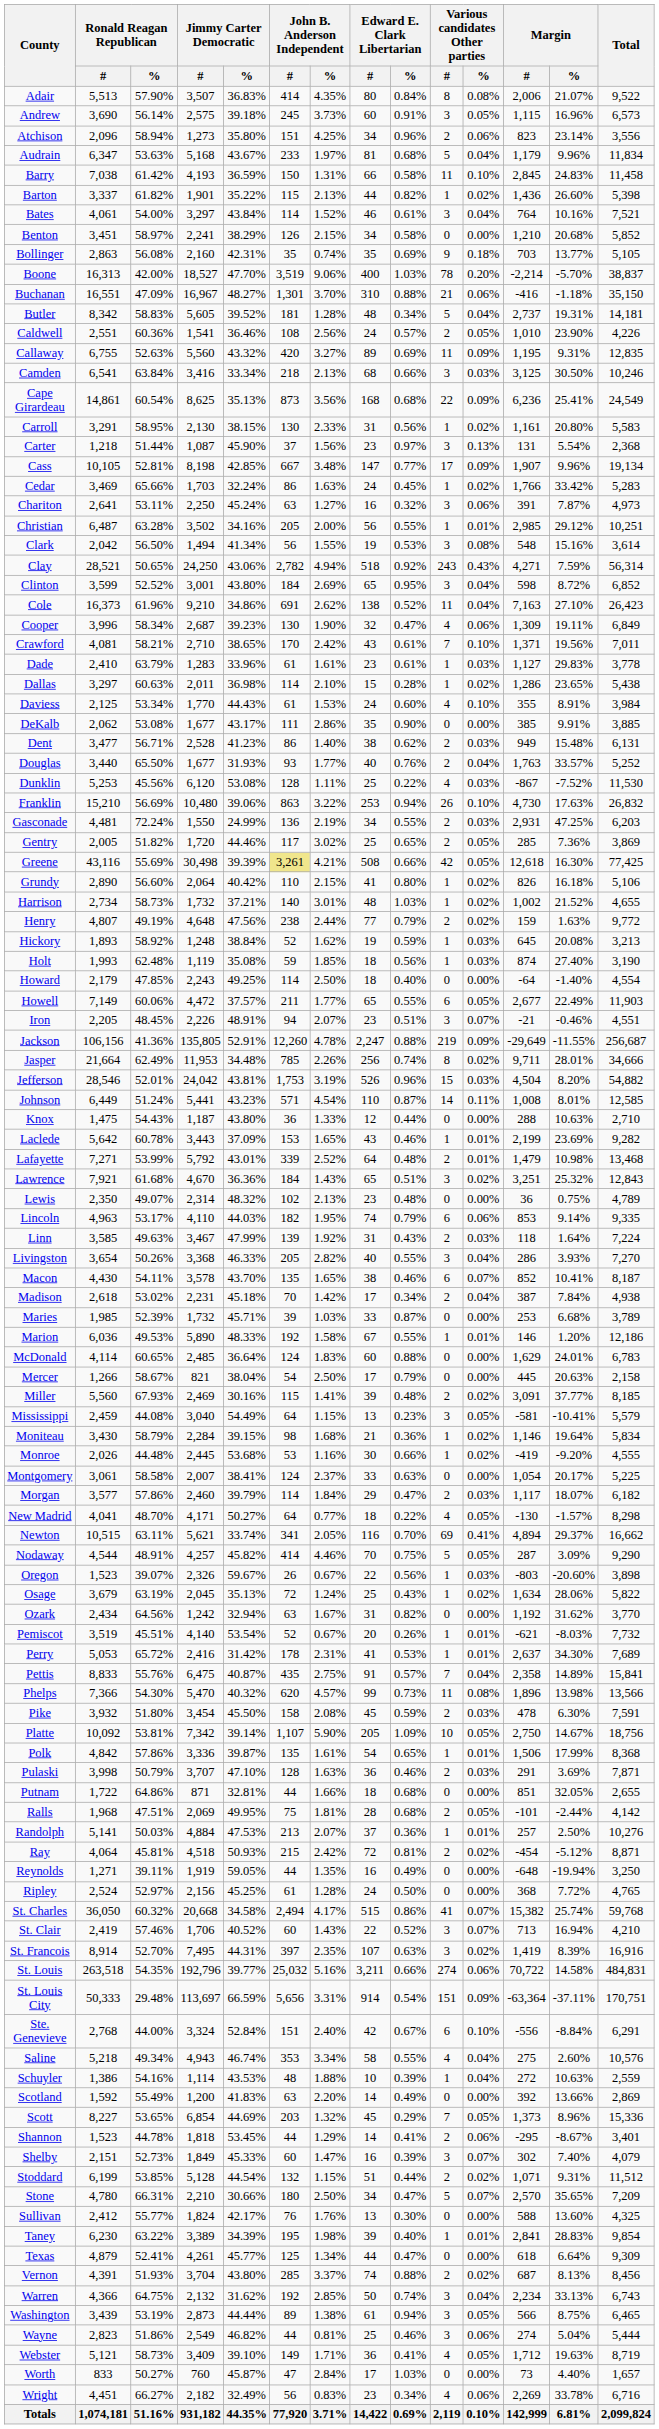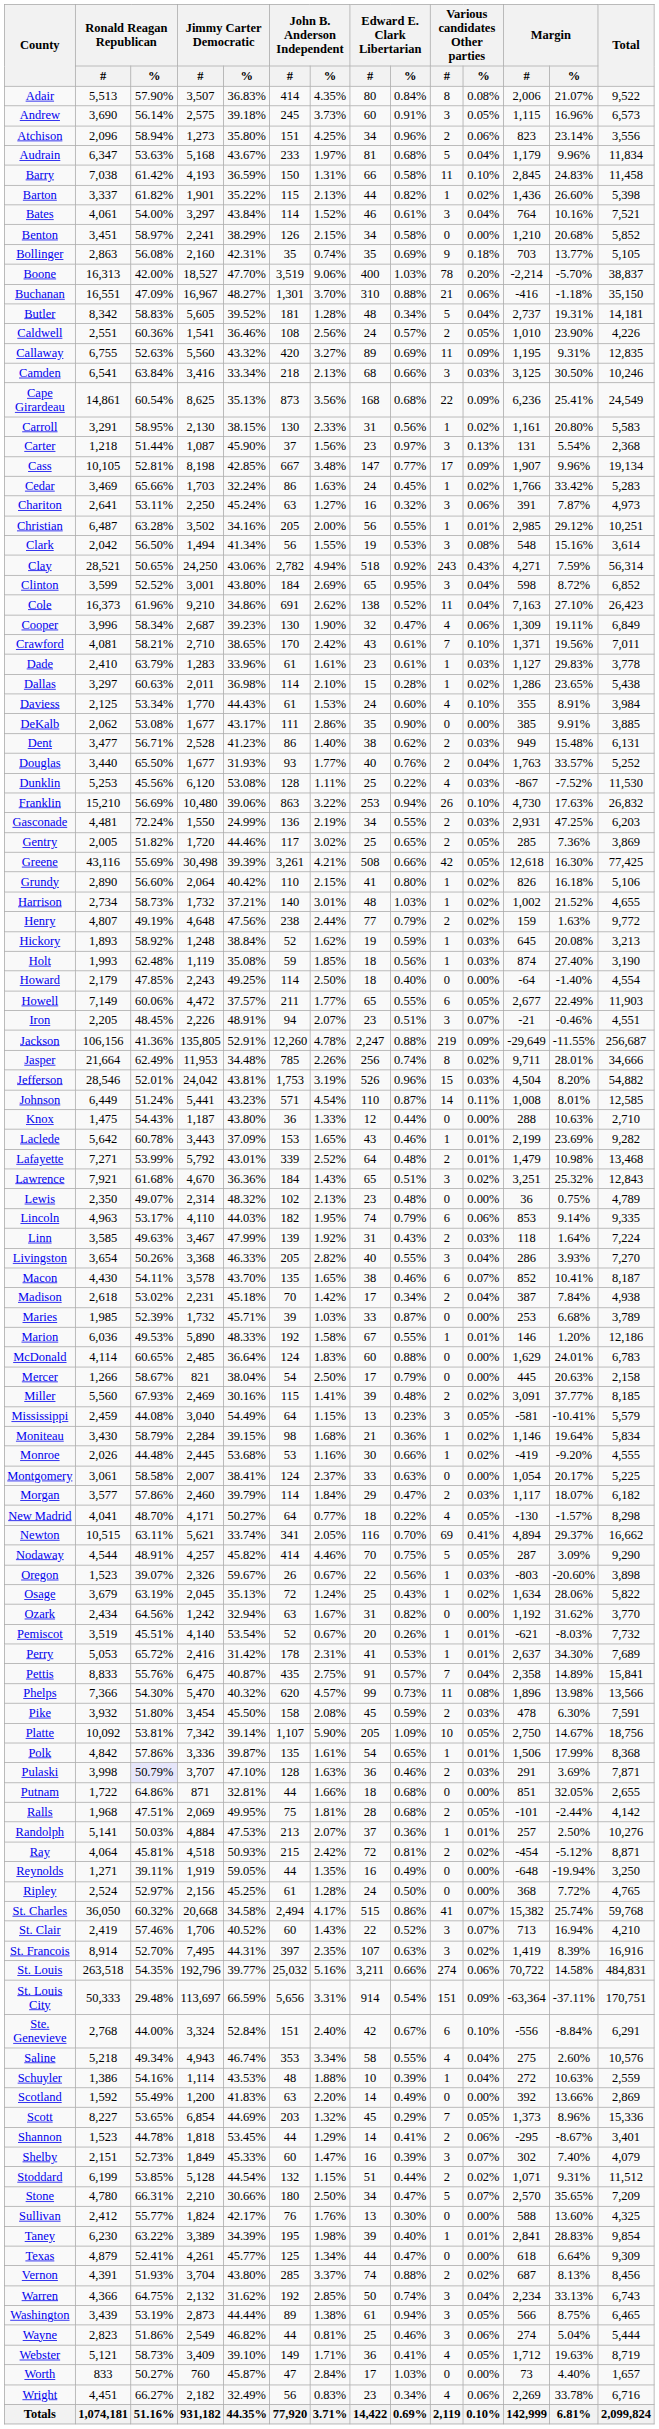Greene | John B. Anderson Independent / #: khaki background -> no background
Pulaski | Ronald Reagan Republican / %: no background -> lavender background
